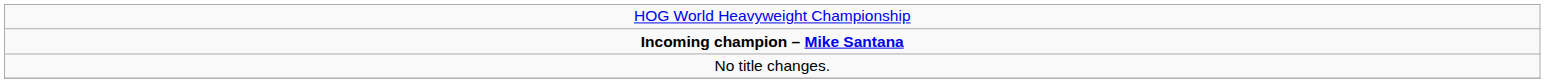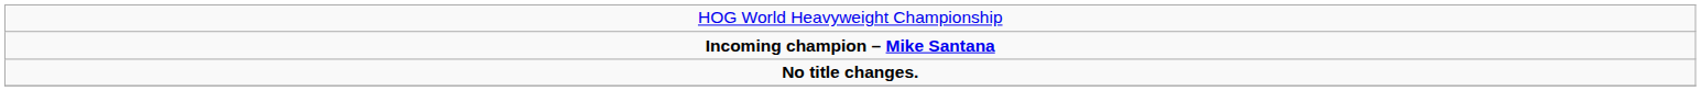No title changes. | column 1: normal -> bold
